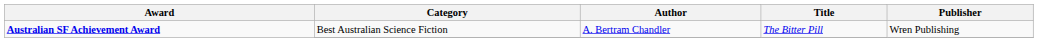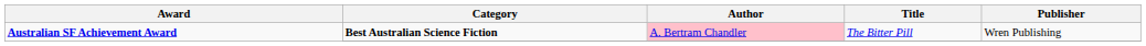row 2 | Category: normal -> bold
row 2 | Author: no background -> pink background
